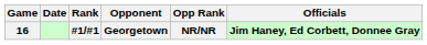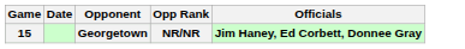- column: Rank | #1/#1
Georgetown | Game: 16 -> 15
